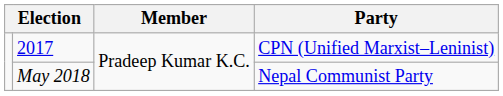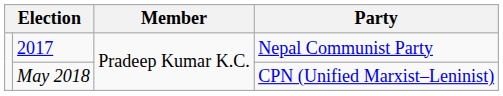2017 | Party: CPN (Unified Marxist–Leninist) -> Nepal Communist Party
May 2018 | Party: Nepal Communist Party -> CPN (Unified Marxist–Leninist)
